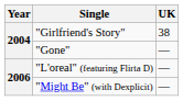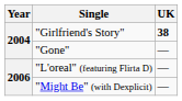"Girlfriend's Story" | UK: normal -> bold
